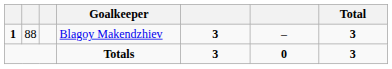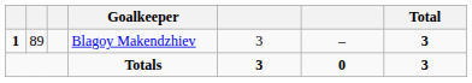Blagoy Makendzhiev | column 2: 88 -> 89
Blagoy Makendzhiev | column 5: bold -> normal
